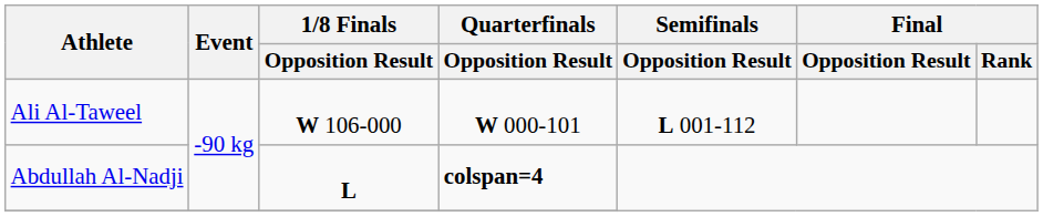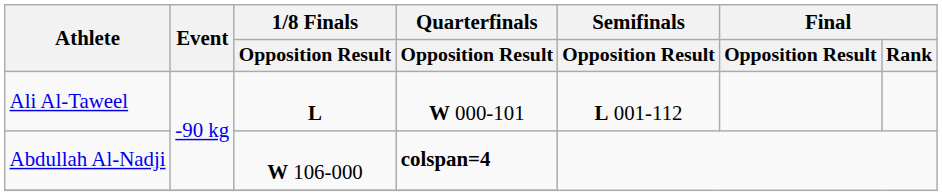Ali Al-Taweel | 1/8 Finals / Opposition Result: W 106-000 -> L
Abdullah Al-Nadji | 1/8 Finals / Opposition Result: L -> W 106-000
